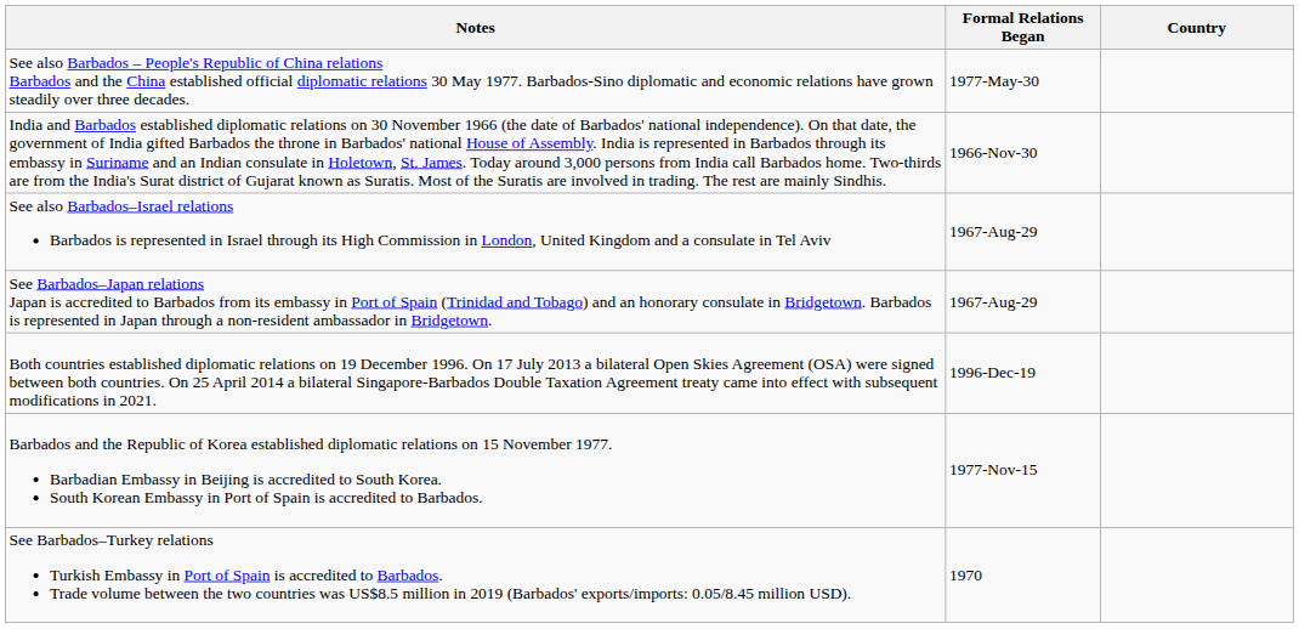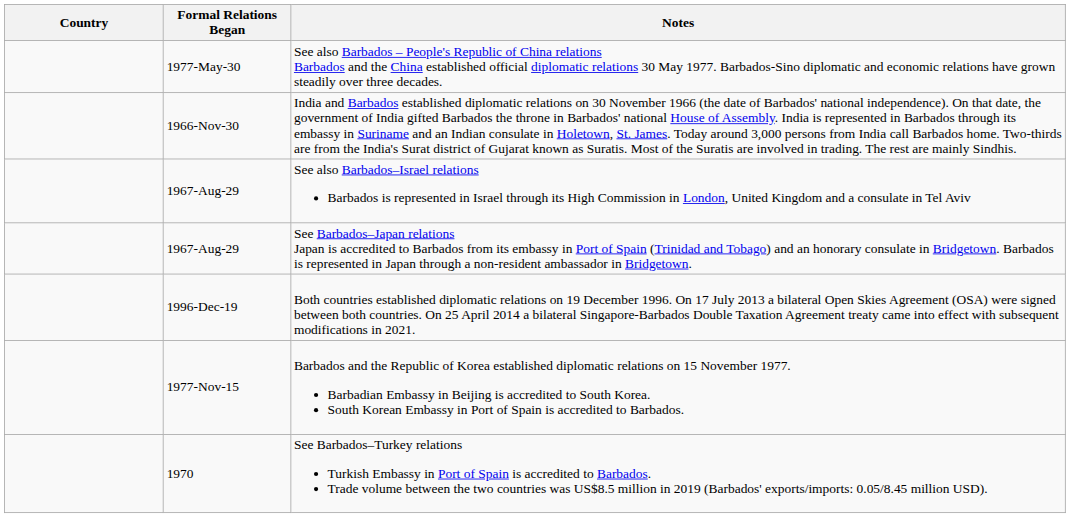columns swapped: Country <-> Notes
